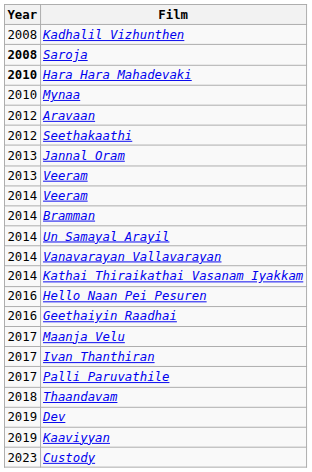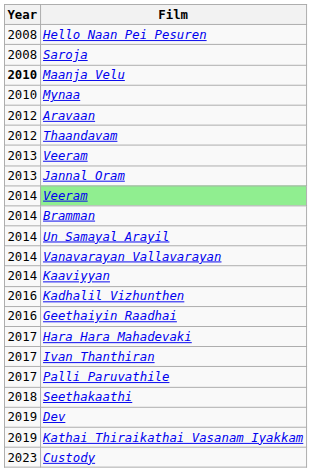row 2 | Film: Kadhalil Vizhunthen -> Hello Naan Pei Pesuren
row 3 | Year: bold -> normal
row 4 | Film: Hara Hara Mahadevaki -> Maanja Velu
row 7 | Film: Seethakaathi -> Thaandavam
row 8 | Film: Jannal Oram -> Veeram
row 9 | Film: Veeram -> Jannal Oram
row 10 | Film: no background -> lightgreen background
row 14 | Film: Kathai Thiraikathai Vasanam Iyakkam -> Kaaviyyan
row 15 | Film: Hello Naan Pei Pesuren -> Kadhalil Vizhunthen
row 17 | Film: Maanja Velu -> Hara Hara Mahadevaki
row 20 | Film: Thaandavam -> Seethakaathi
row 22 | Film: Kaaviyyan -> Kathai Thiraikathai Vasanam Iyakkam
